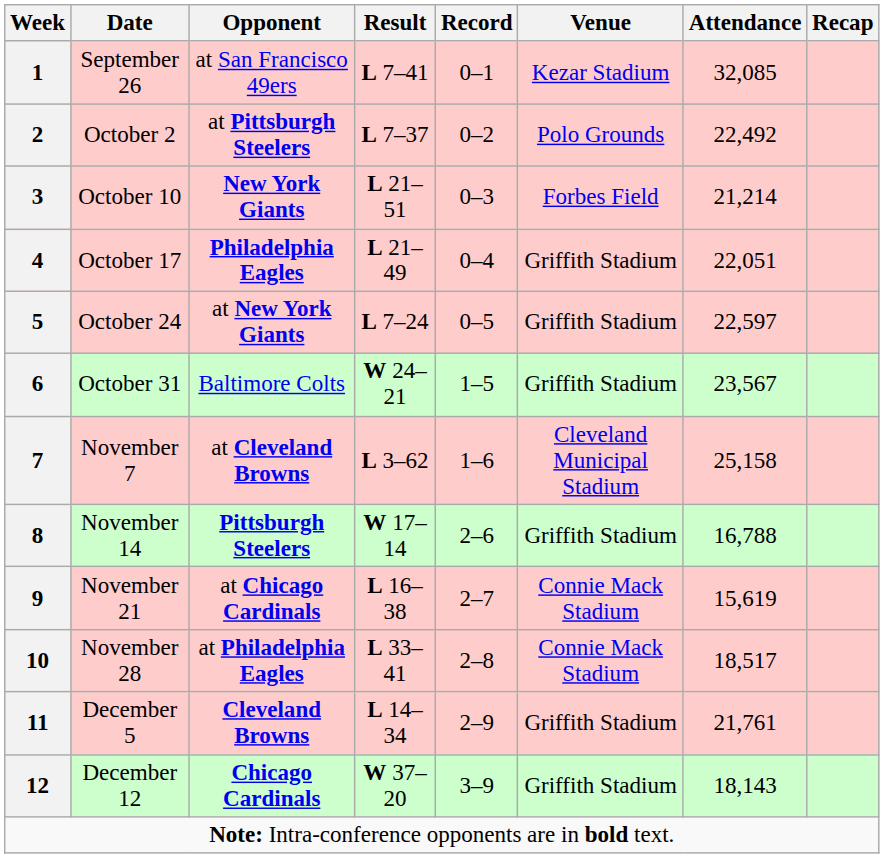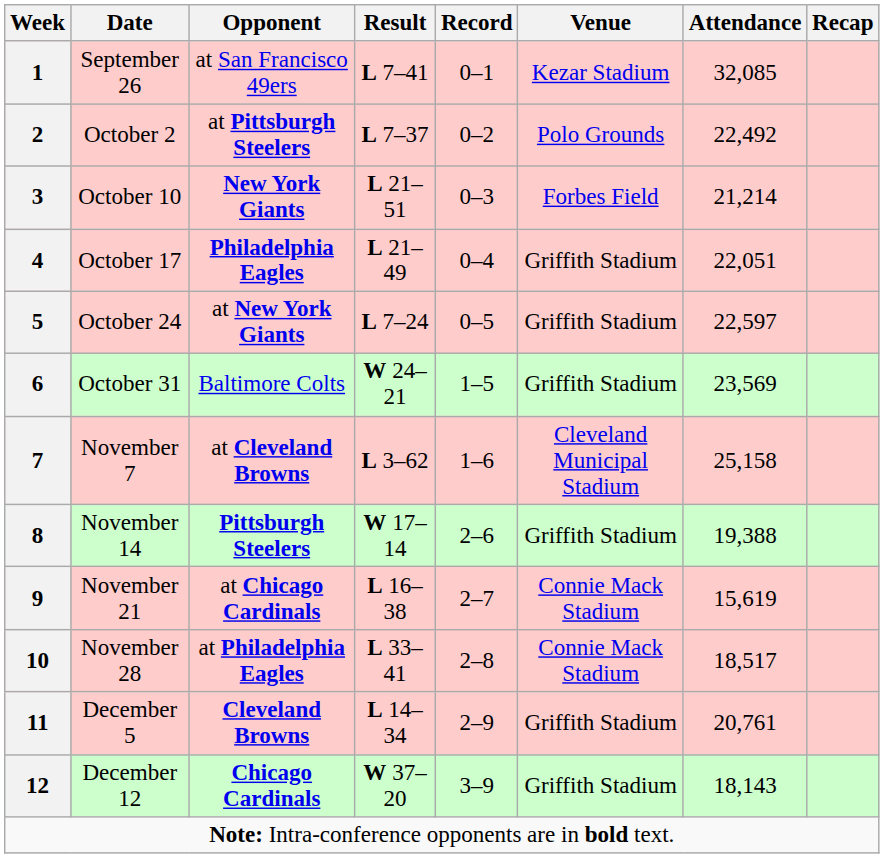6 | Attendance: 23,567 -> 23,569
8 | Attendance: 16,788 -> 19,388
11 | Attendance: 21,761 -> 20,761
